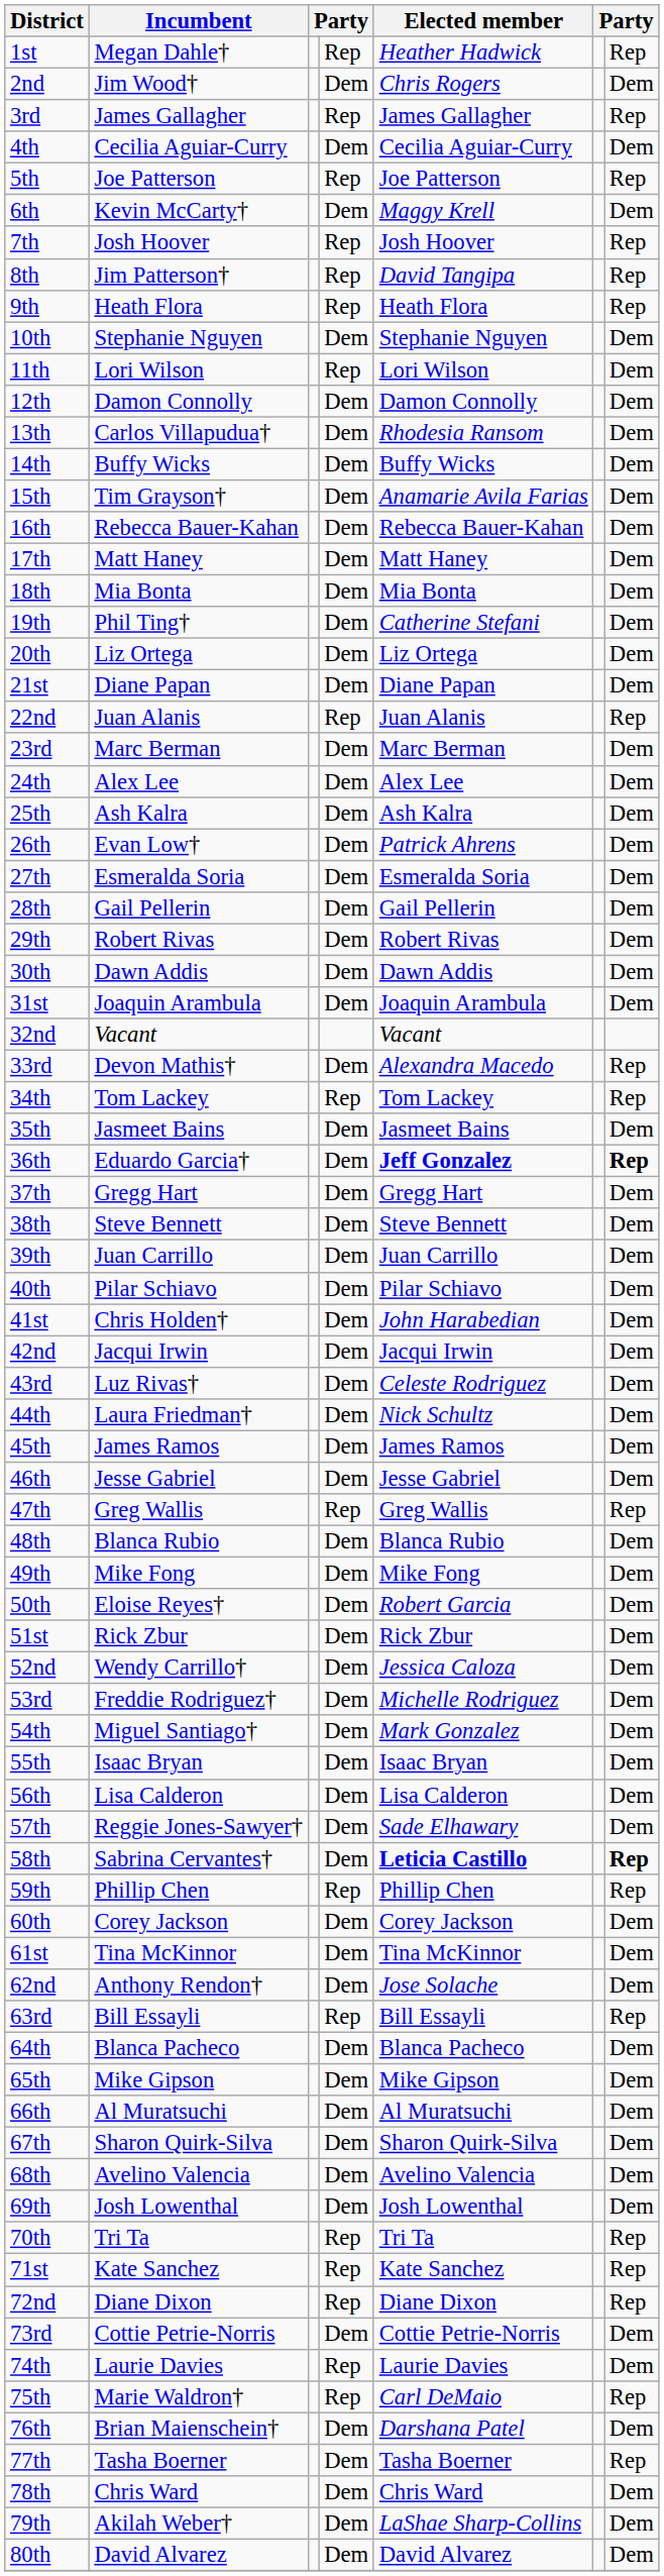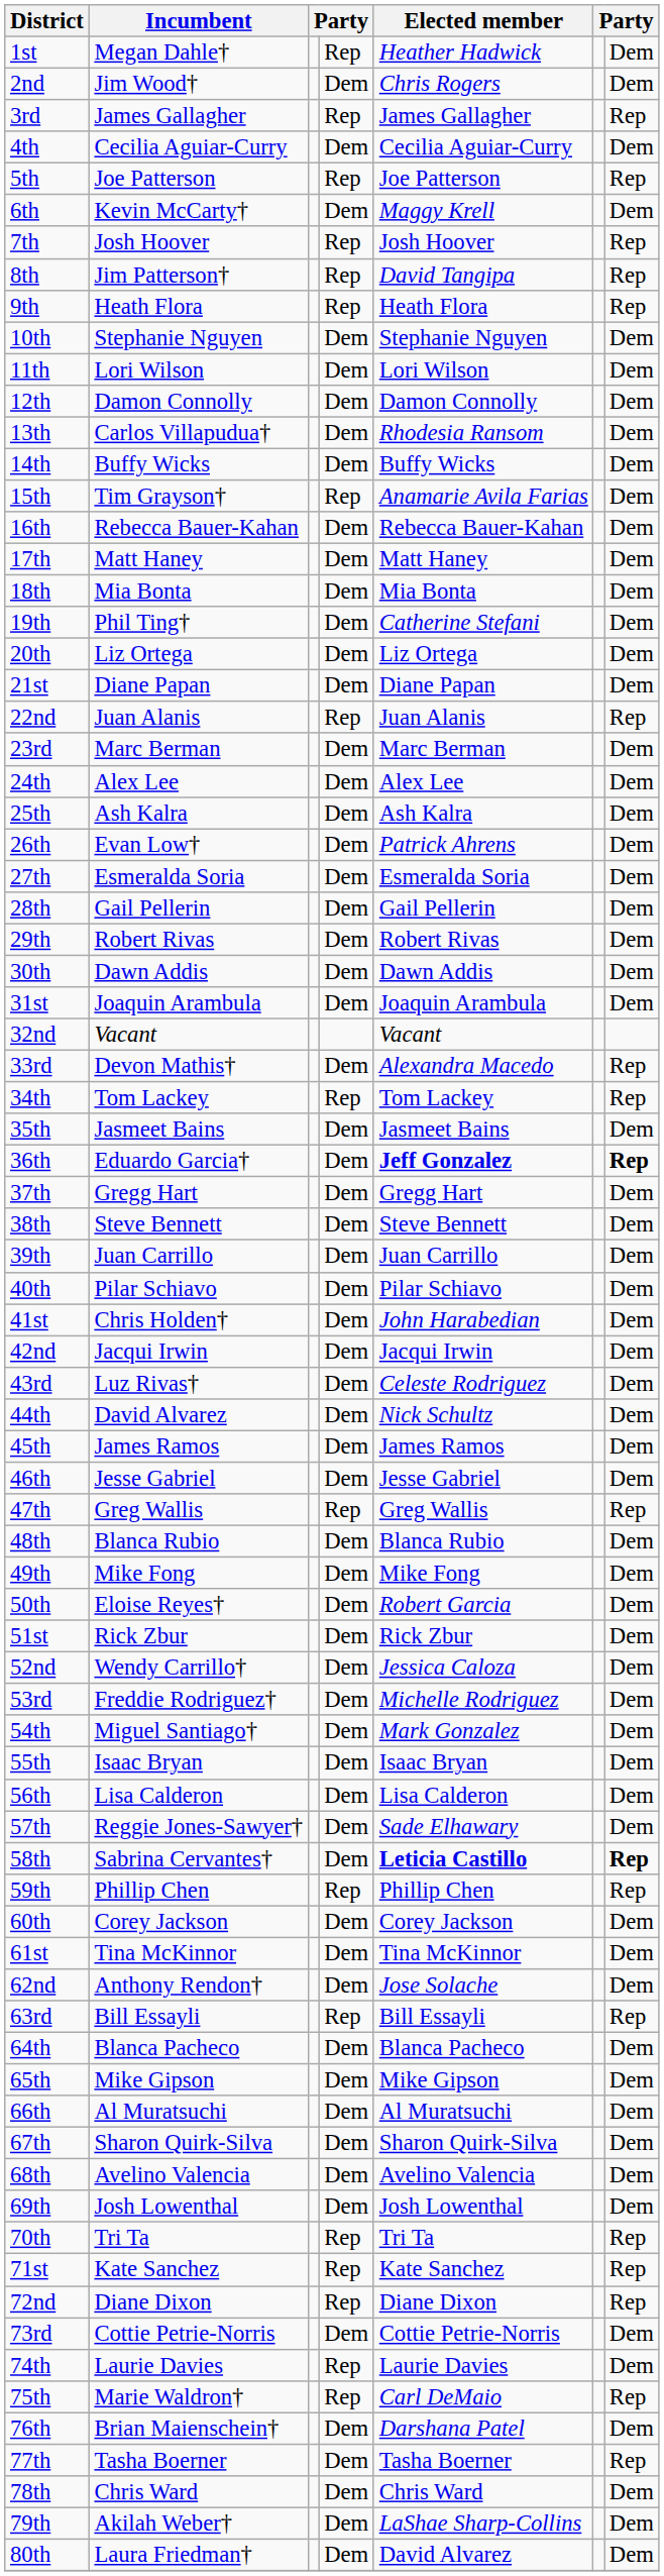1st | column 7: Rep -> Dem
11th | column 4: Rep -> Dem
15th | column 4: Dem -> Rep
44th | Incumbent: Laura Friedman† -> David Alvarez
80th | Incumbent: David Alvarez -> Laura Friedman†
